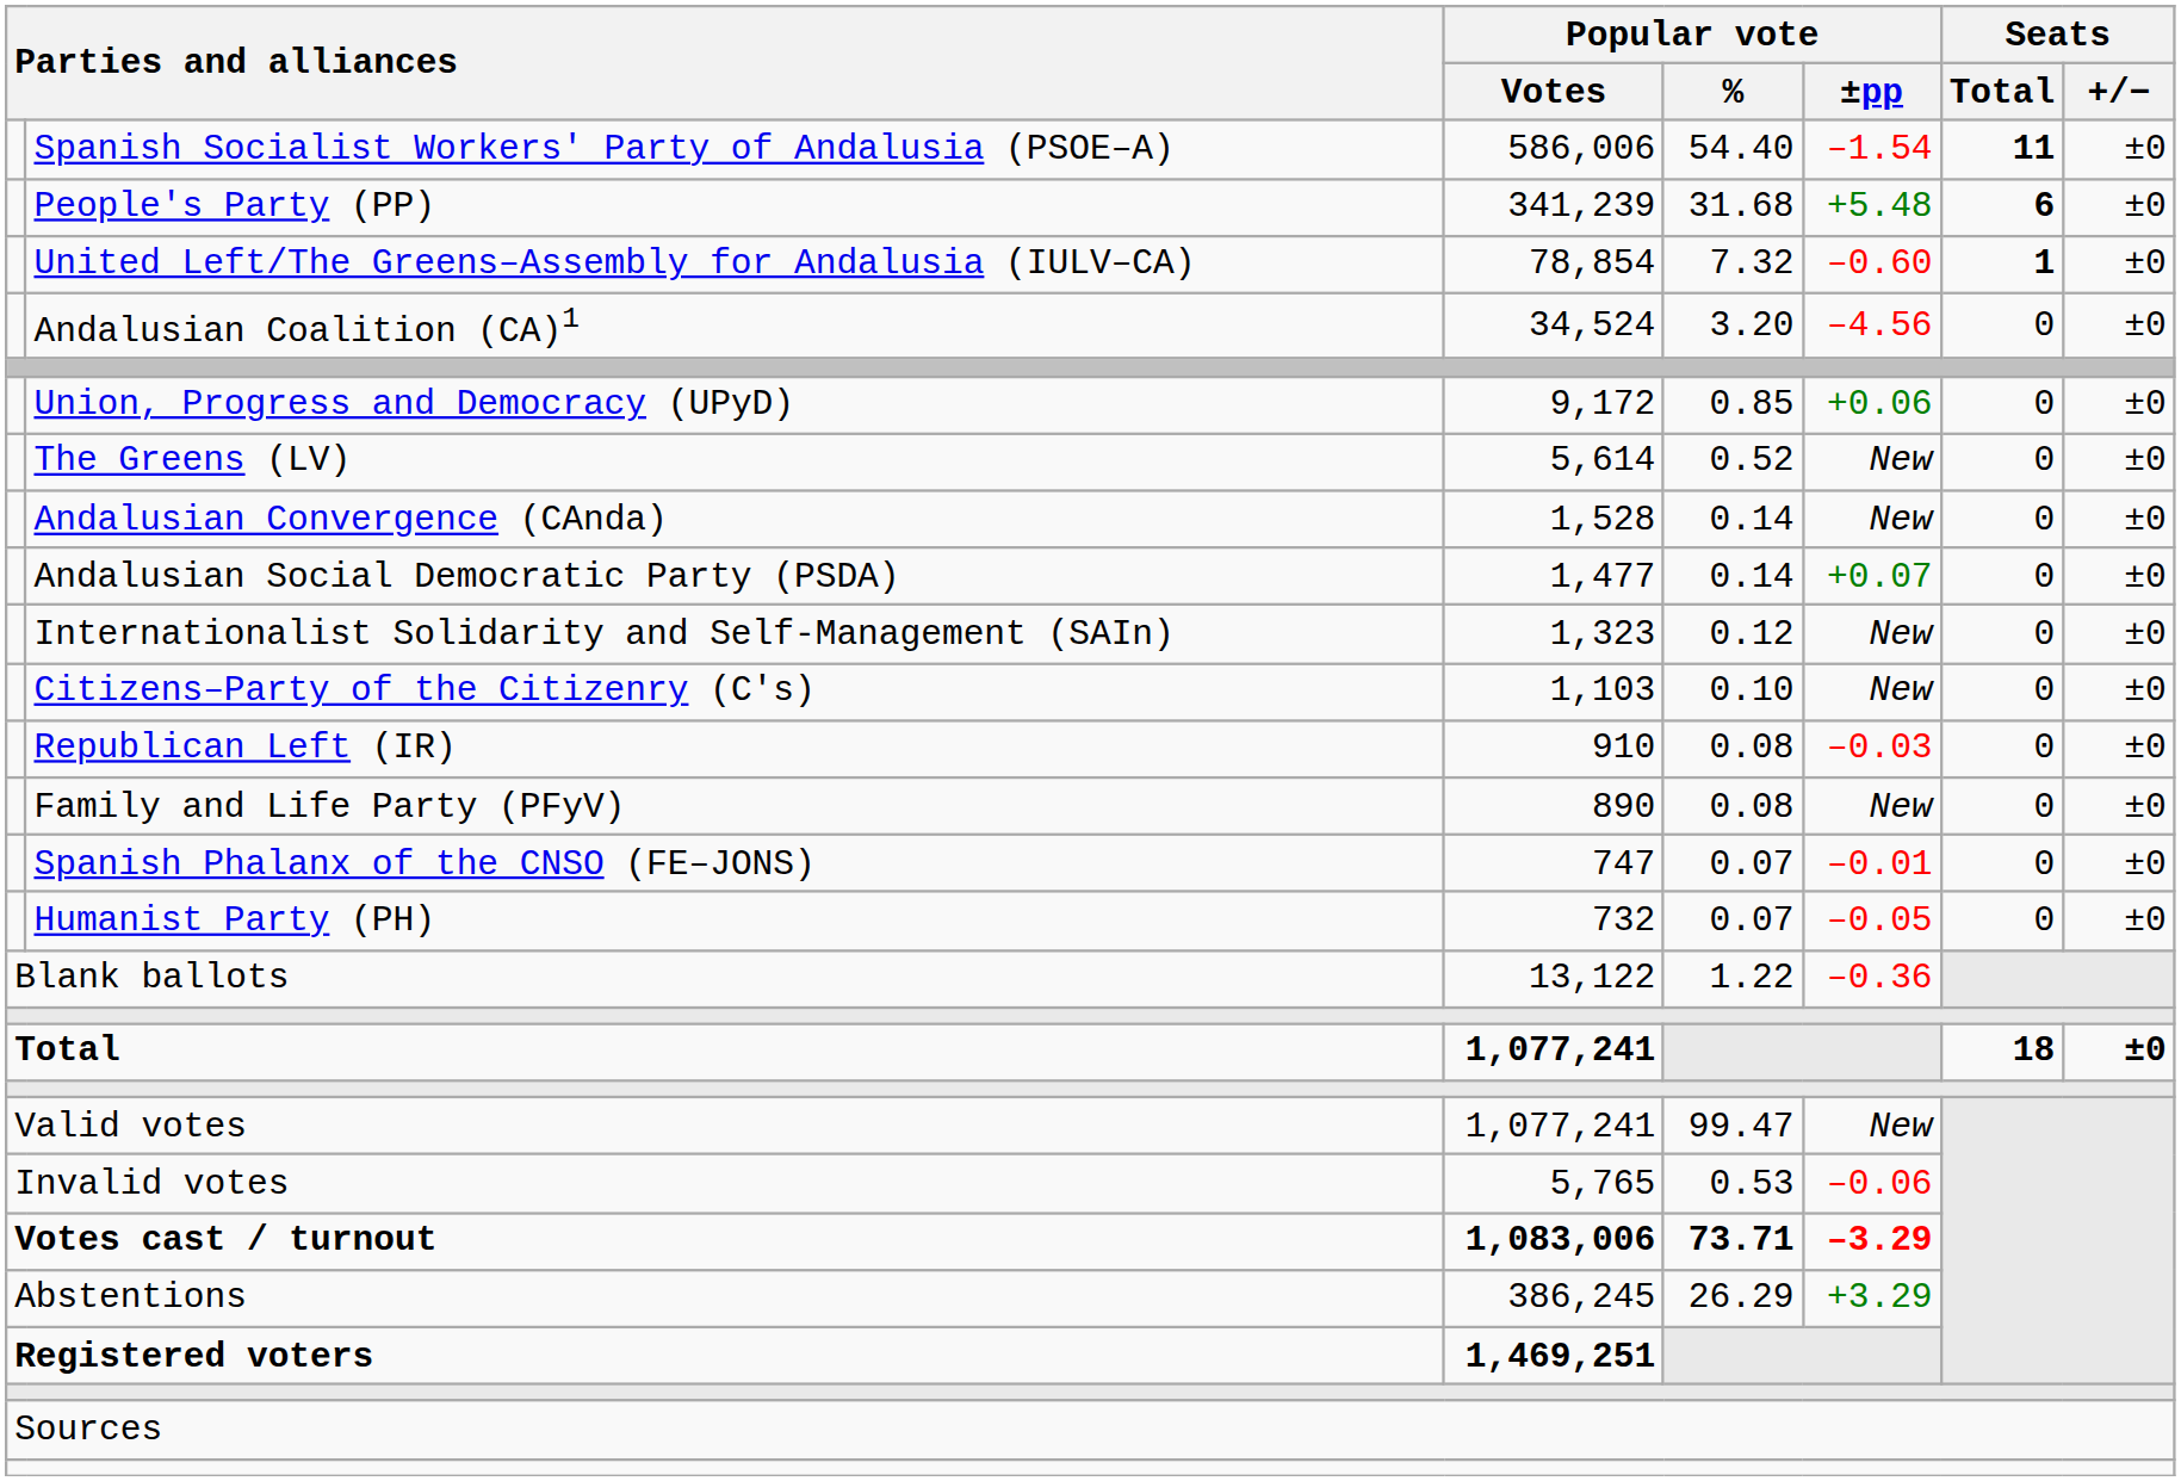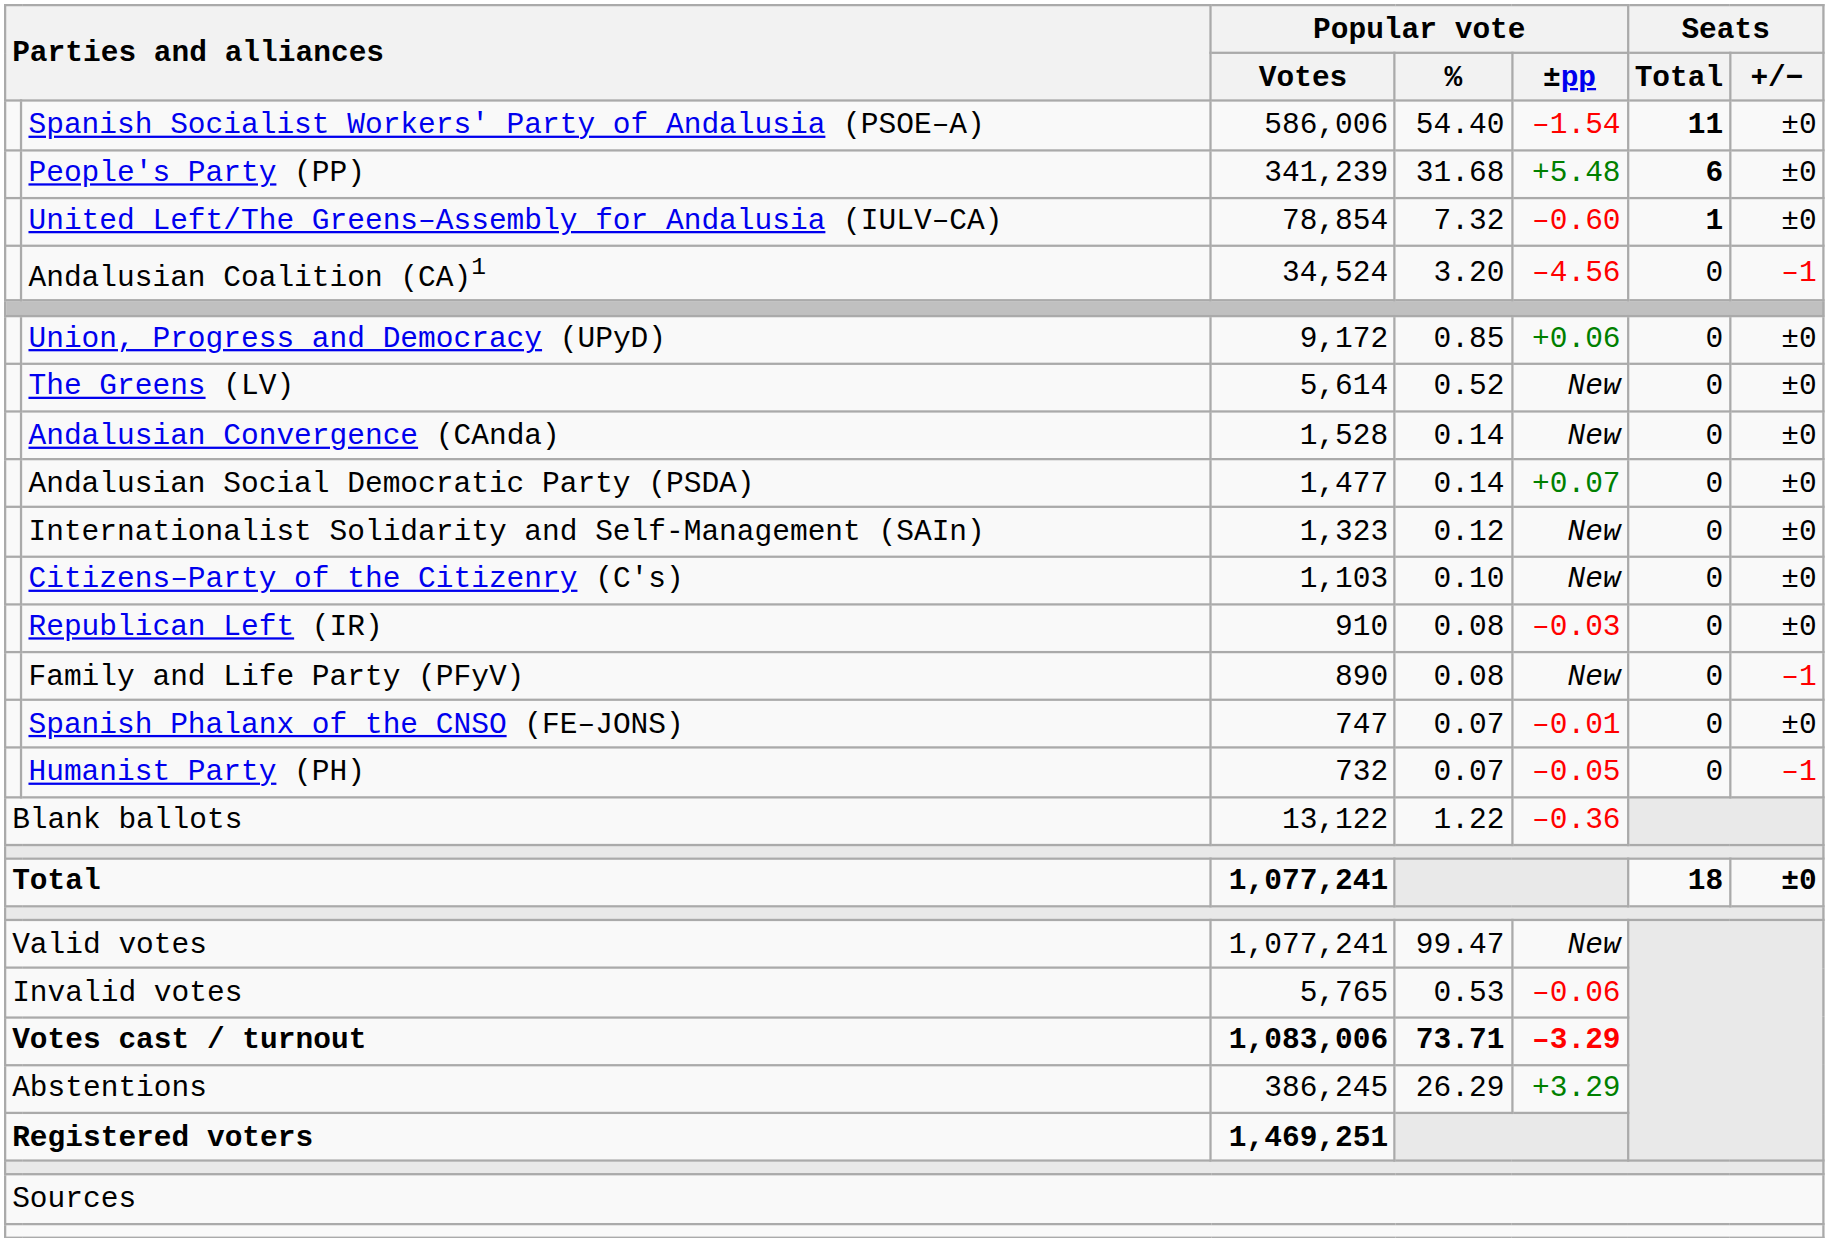Andalusian Coalition (CA)1 | Seats / +/−: ±0 -> –1
Family and Life Party (PFyV) | Seats / +/−: ±0 -> –1
Humanist Party (PH) | Seats / +/−: ±0 -> –1
